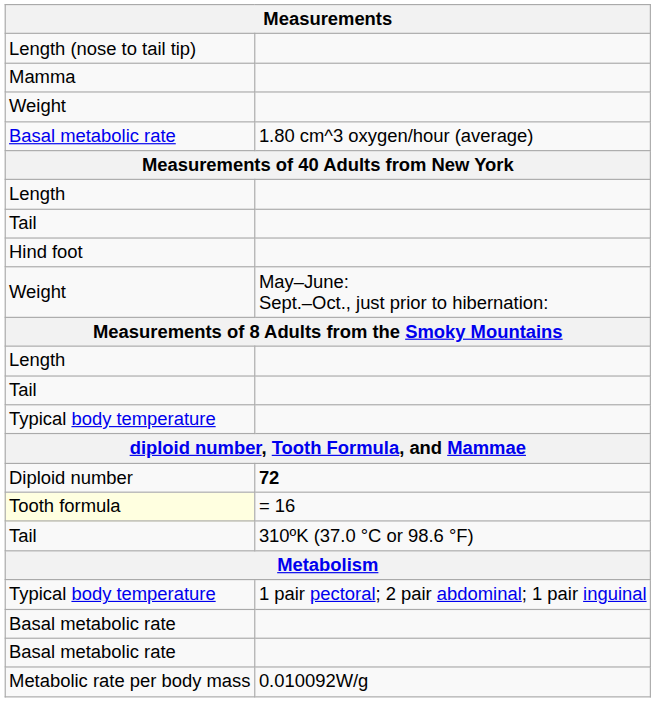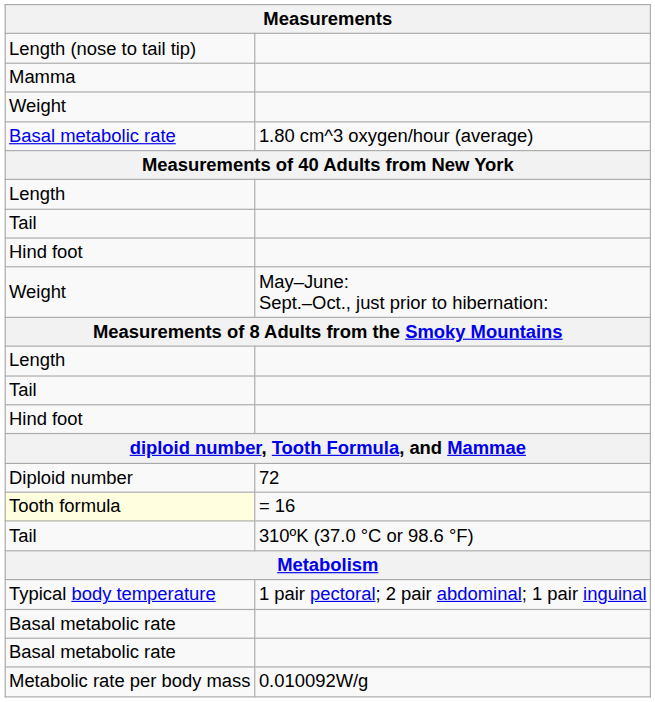row 14 | column 1: Typical body temperature -> Hind foot
row 16 | column 2: bold -> normal
